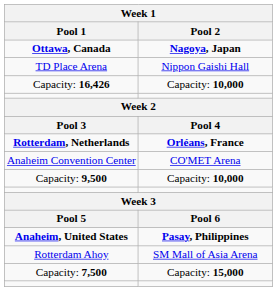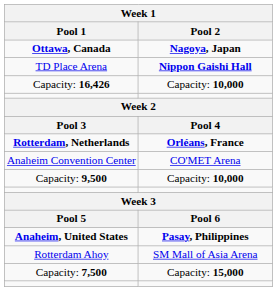row 4 | Pool 2: normal -> bold
